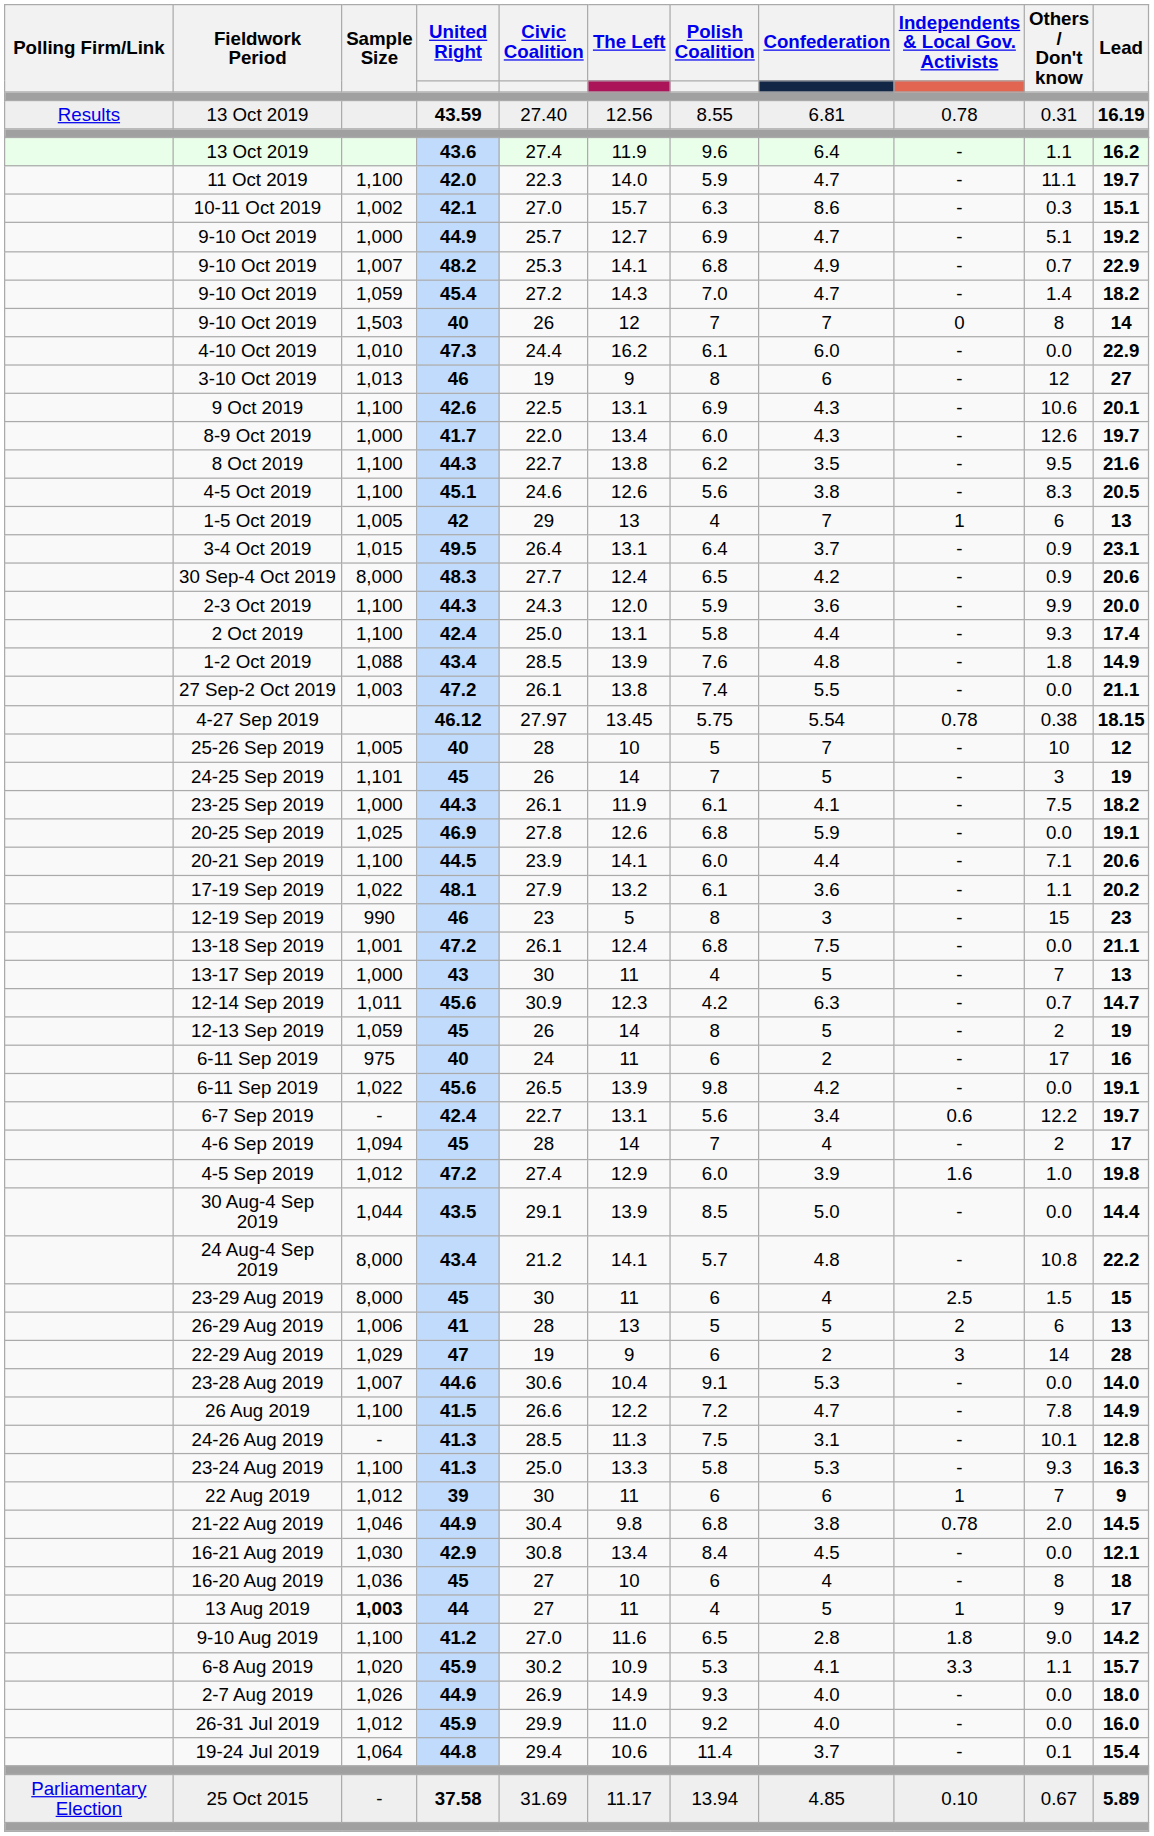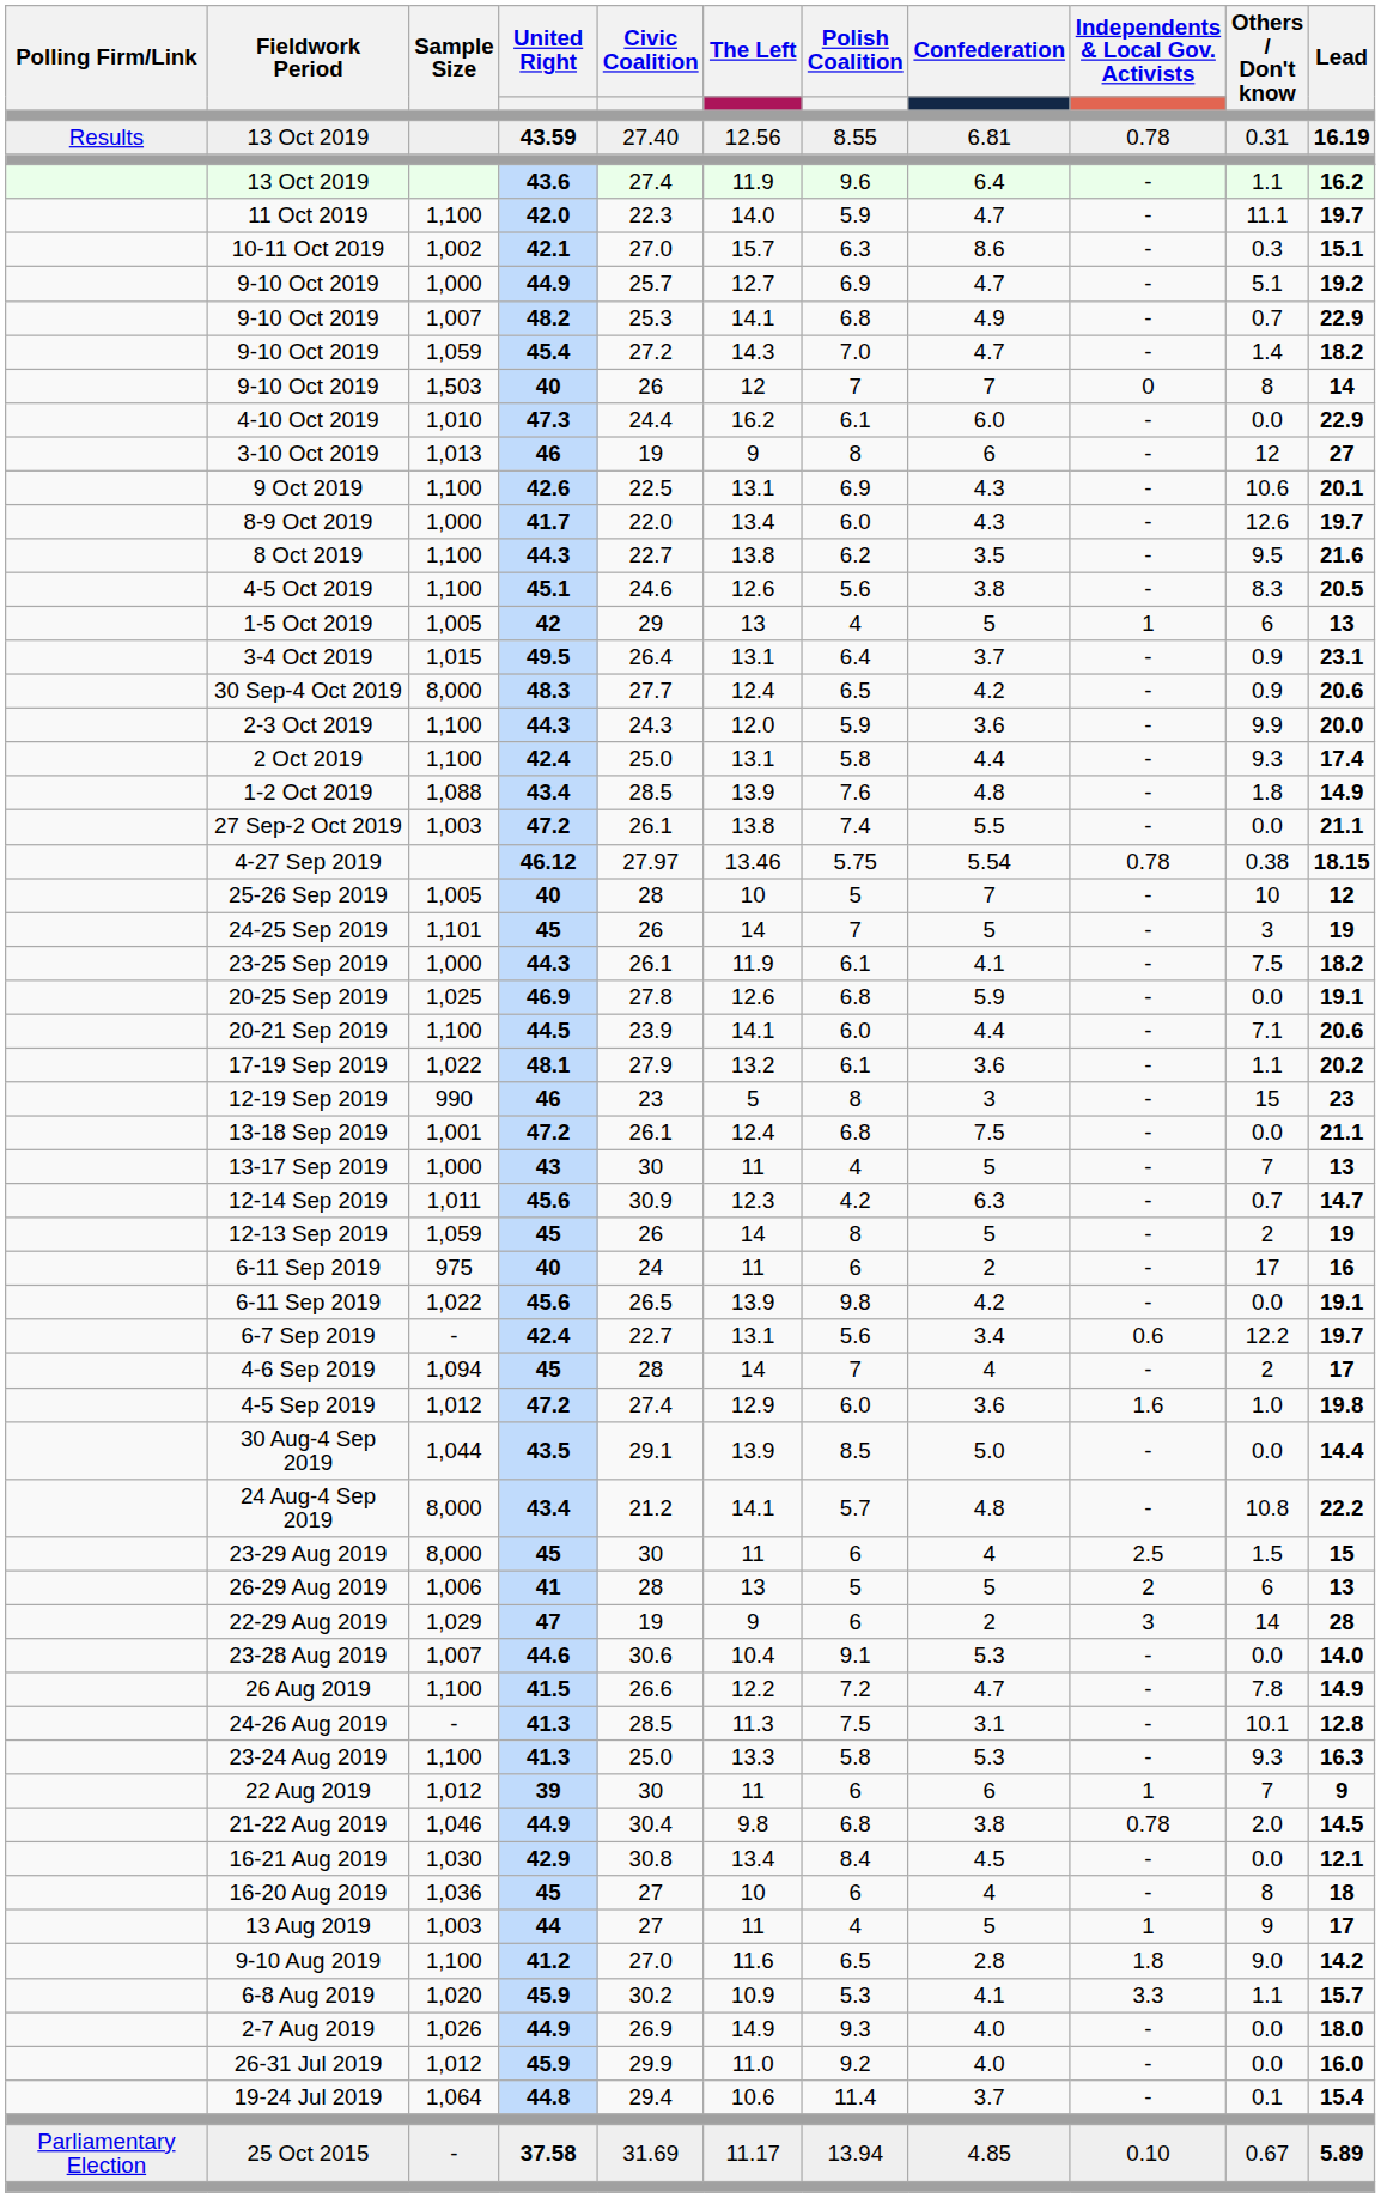1-5 Oct 2019 | Confederation: 7 -> 5
4-27 Sep 2019 | The Left: 13.45 -> 13.46
4-5 Sep 2019 | Confederation: 3.9 -> 3.6
13 Aug 2019 | Sample Size: bold -> normal
